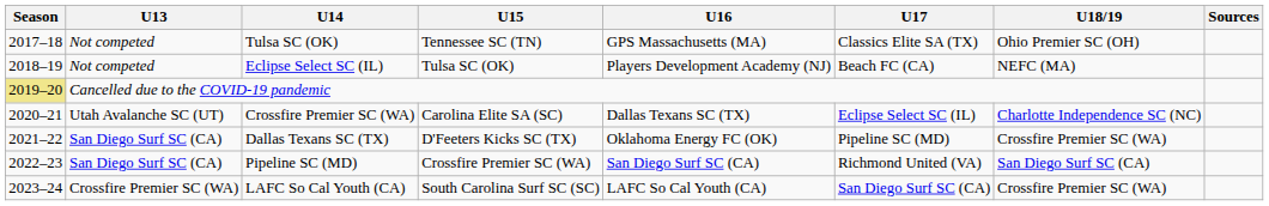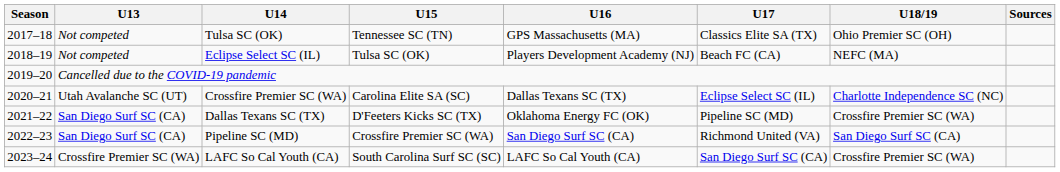Cancelled due to the COVID-19 pandemic | Season: khaki background -> no background
